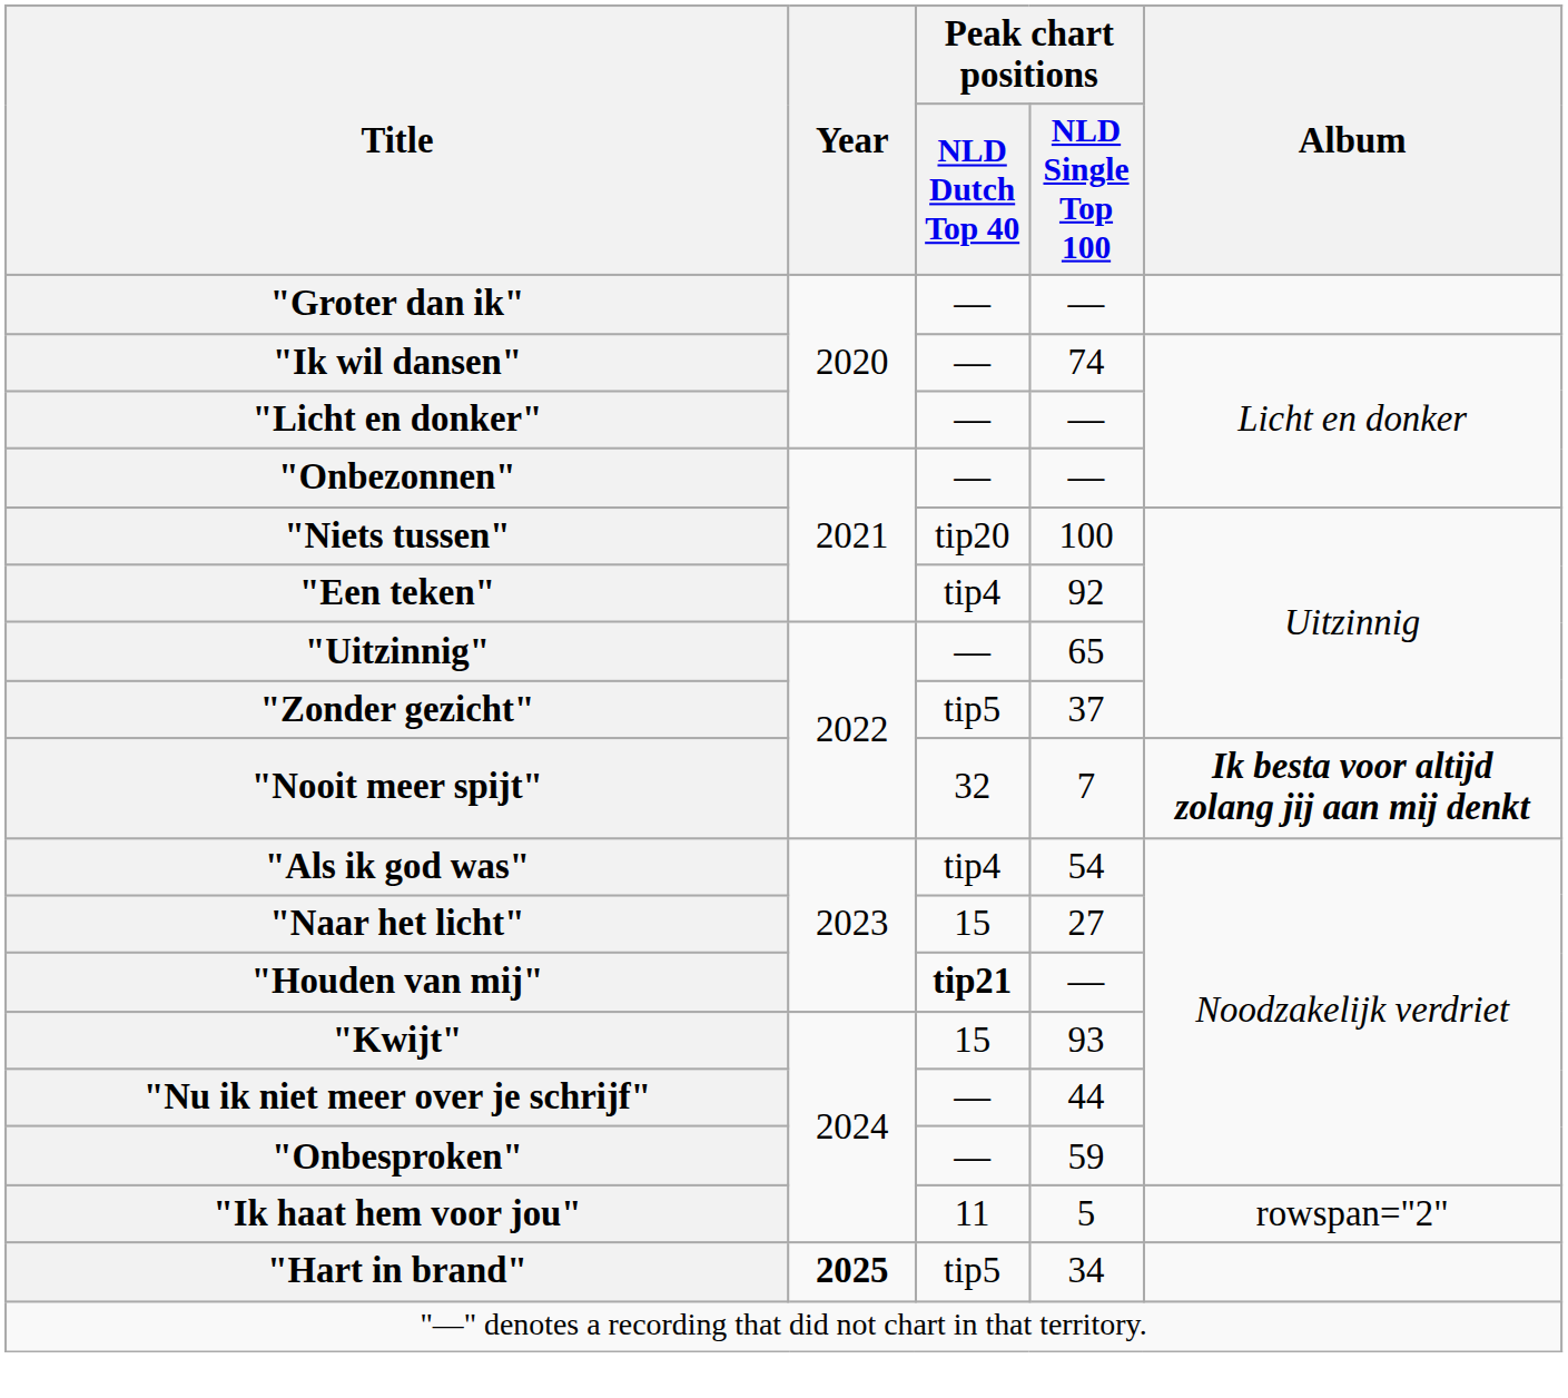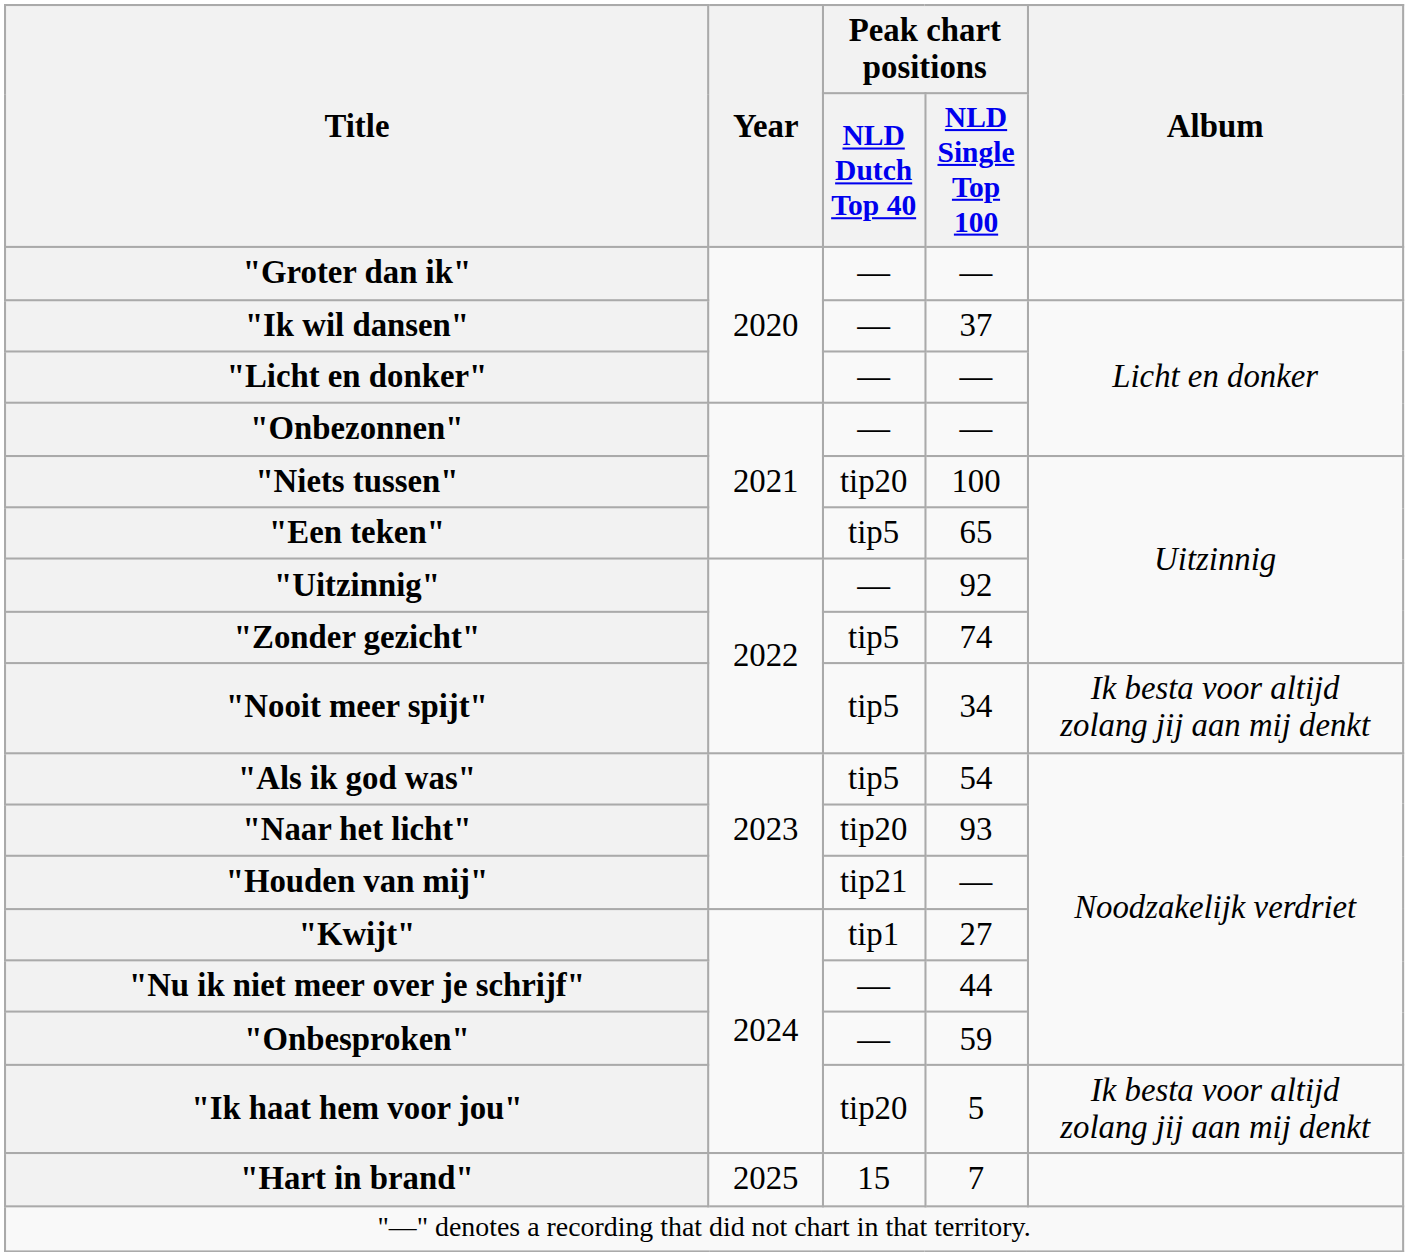"Ik wil dansen" | Peak chart positions / NLD Single Top 100: 74 -> 37
"Een teken" | Peak chart positions / NLD Dutch Top 40: tip4 -> tip5
"Een teken" | Peak chart positions / NLD Single Top 100: 92 -> 65
"Uitzinnig" | Peak chart positions / NLD Single Top 100: 65 -> 92
"Zonder gezicht" | Peak chart positions / NLD Single Top 100: 37 -> 74
"Nooit meer spijt" | Peak chart positions / NLD Dutch Top 40: 32 -> tip5
"Nooit meer spijt" | Peak chart positions / NLD Single Top 100: 7 -> 34
"Nooit meer spijt" | Album: bold -> normal
"Als ik god was" | Peak chart positions / NLD Dutch Top 40: tip4 -> tip5
"Naar het licht" | Peak chart positions / NLD Dutch Top 40: 15 -> tip20
"Naar het licht" | Peak chart positions / NLD Single Top 100: 27 -> 93
"Houden van mij" | Peak chart positions / NLD Dutch Top 40: bold -> normal
"Kwijt" | Peak chart positions / NLD Dutch Top 40: 15 -> tip1
"Kwijt" | Peak chart positions / NLD Single Top 100: 93 -> 27
"Ik haat hem voor jou" | Peak chart positions / NLD Dutch Top 40: 11 -> tip20
"Ik haat hem voor jou" | Album: rowspan="2" -> Ik besta voor altijd zolang jij aan mij denkt
"Hart in brand" | Year: bold -> normal
"Hart in brand" | Peak chart positions / NLD Dutch Top 40: tip5 -> 15
"Hart in brand" | Peak chart positions / NLD Single Top 100: 34 -> 7
